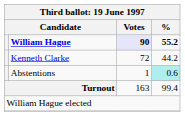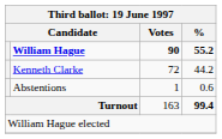William Hague | Votes: lavender background -> no background
Abstentions | %: paleturquoise background -> no background
Turnout | %: normal -> bold
